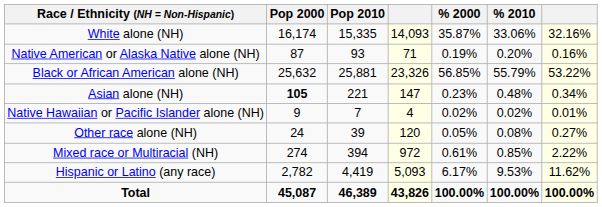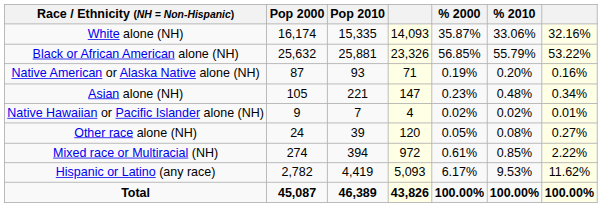rows swapped: Black or African American alone (NH) <-> Native American or Alaska Native alone (NH)
Asian alone (NH) | Pop 2000: bold -> normal
